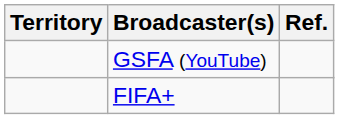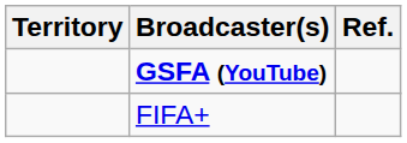GSFA (YouTube) | Broadcaster(s): normal -> bold
